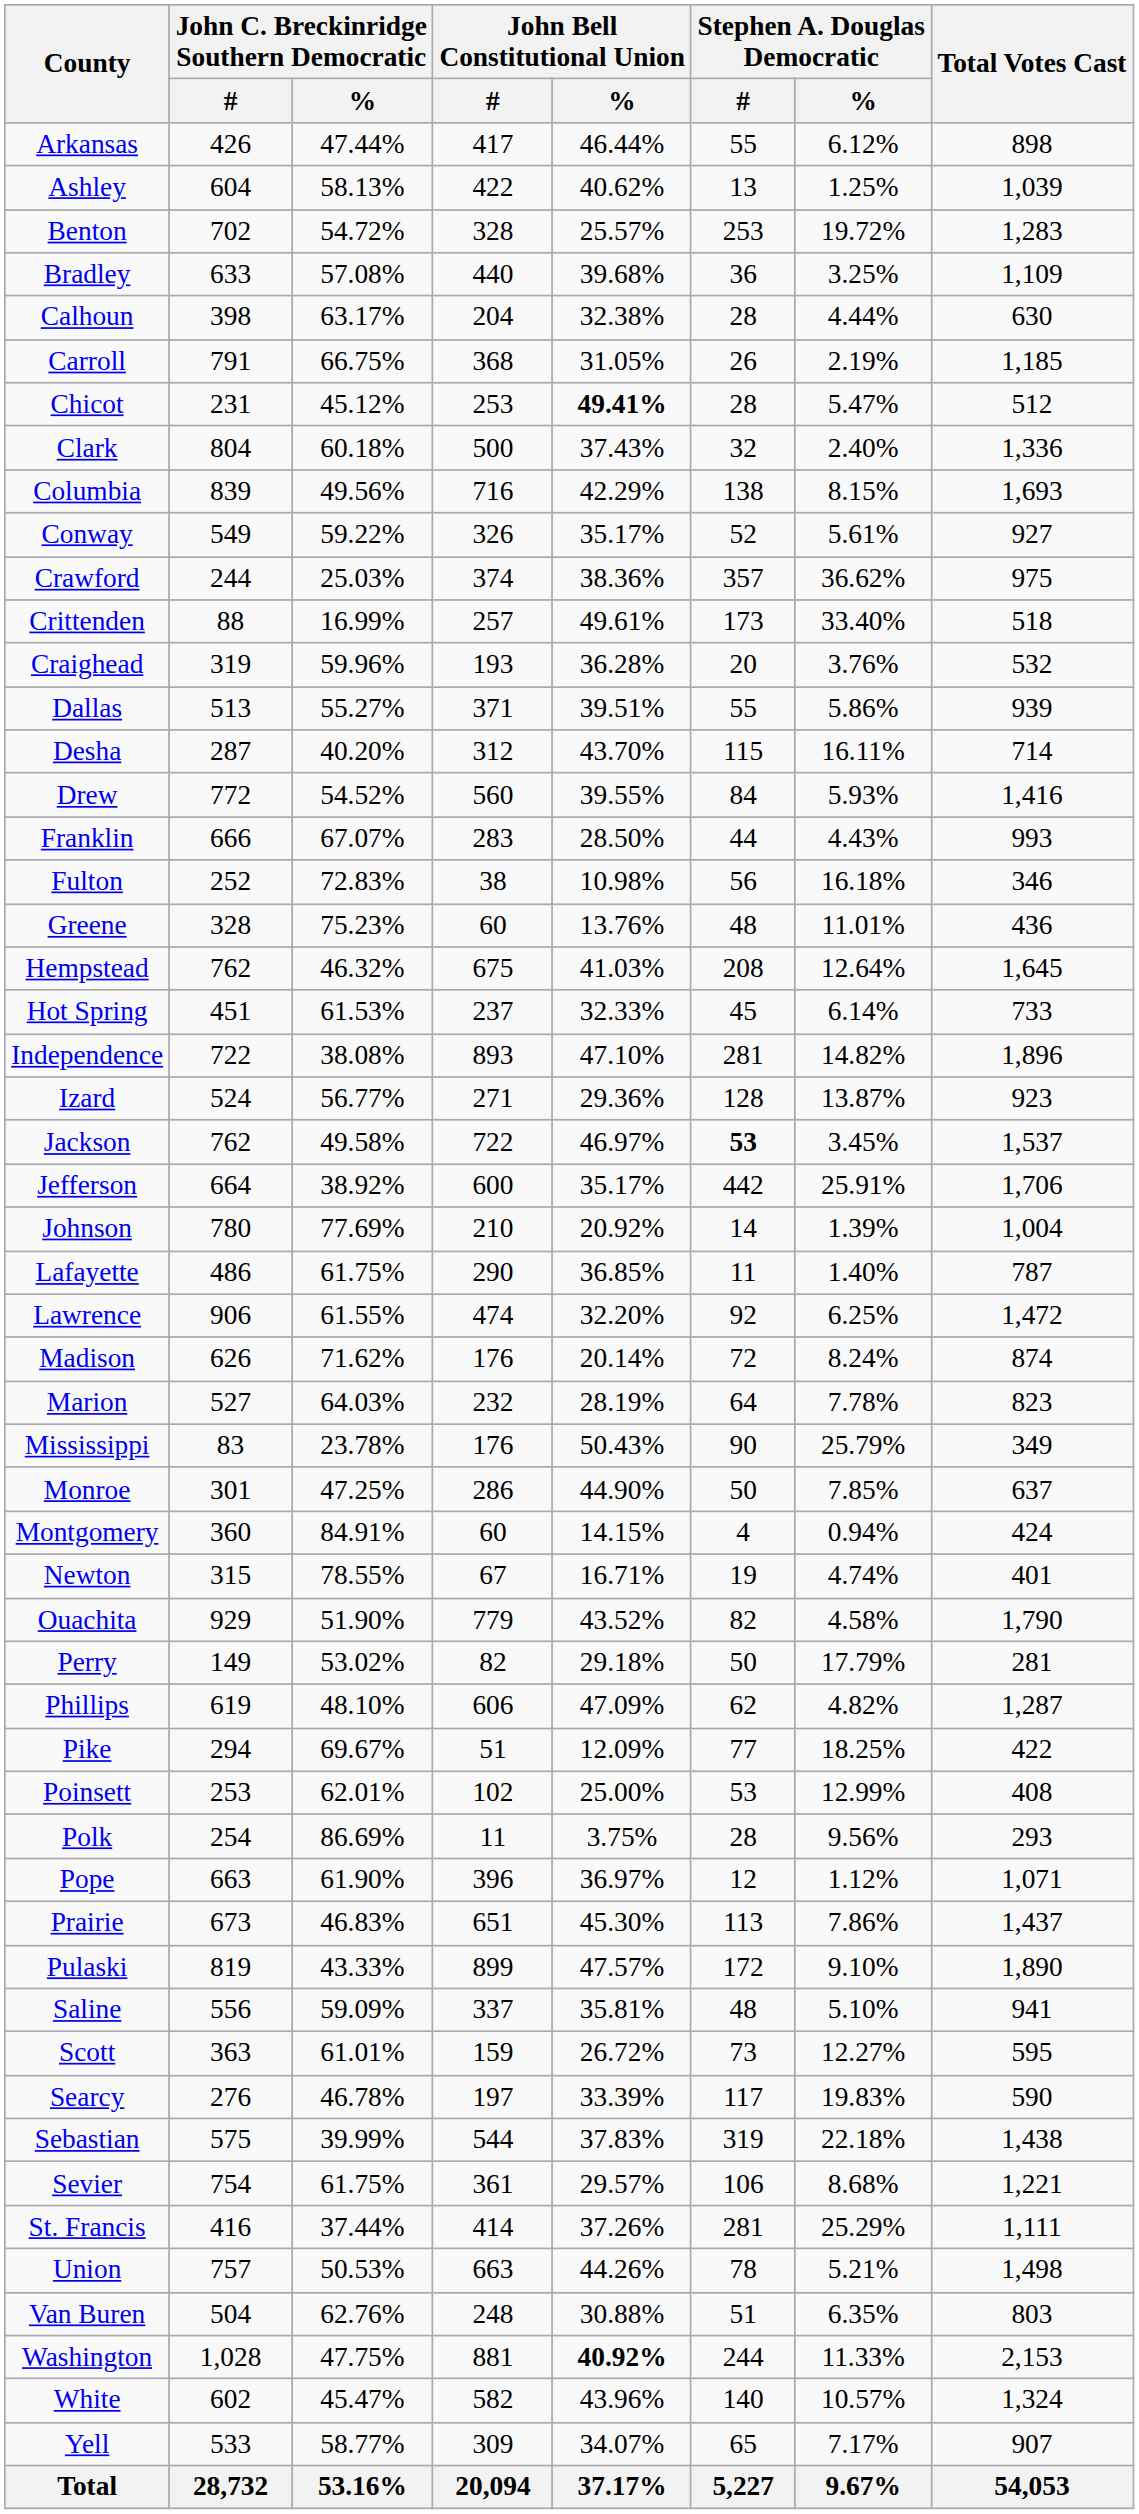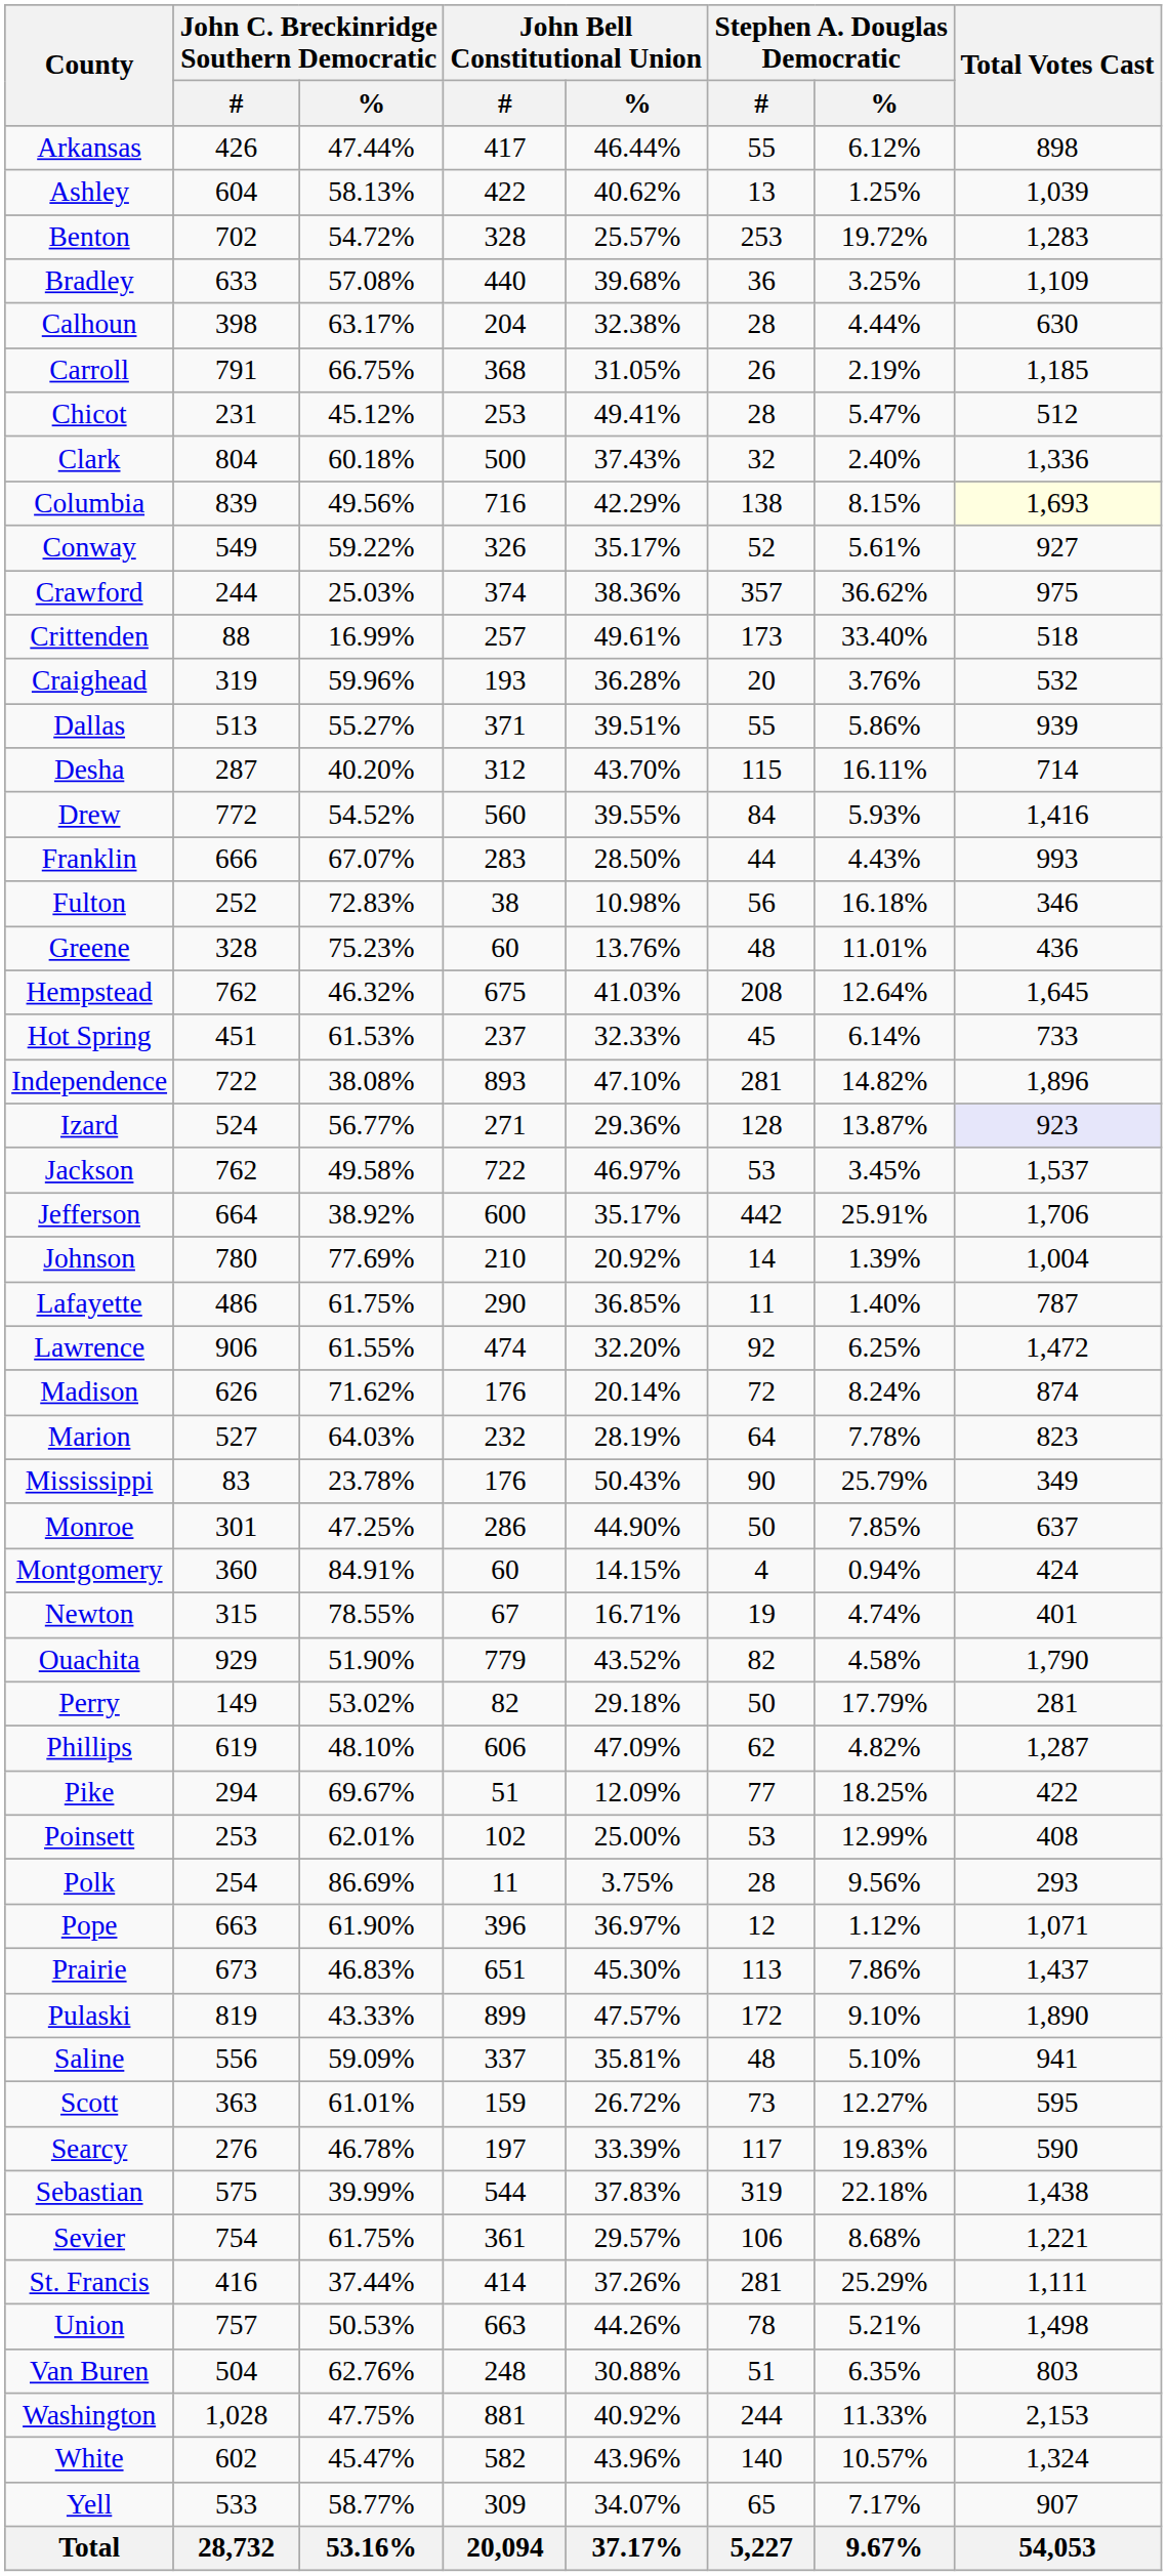Chicot | John Bell Constitutional Union / %: bold -> normal
Columbia | Total Votes Cast: no background -> lightyellow background
Izard | Total Votes Cast: no background -> lavender background
Jackson | Stephen A. Douglas Democratic / #: bold -> normal
Washington | John Bell Constitutional Union / %: bold -> normal
